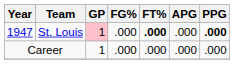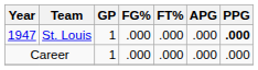1947 | GP: pink background -> no background
1947 | FT%: bold -> normal
